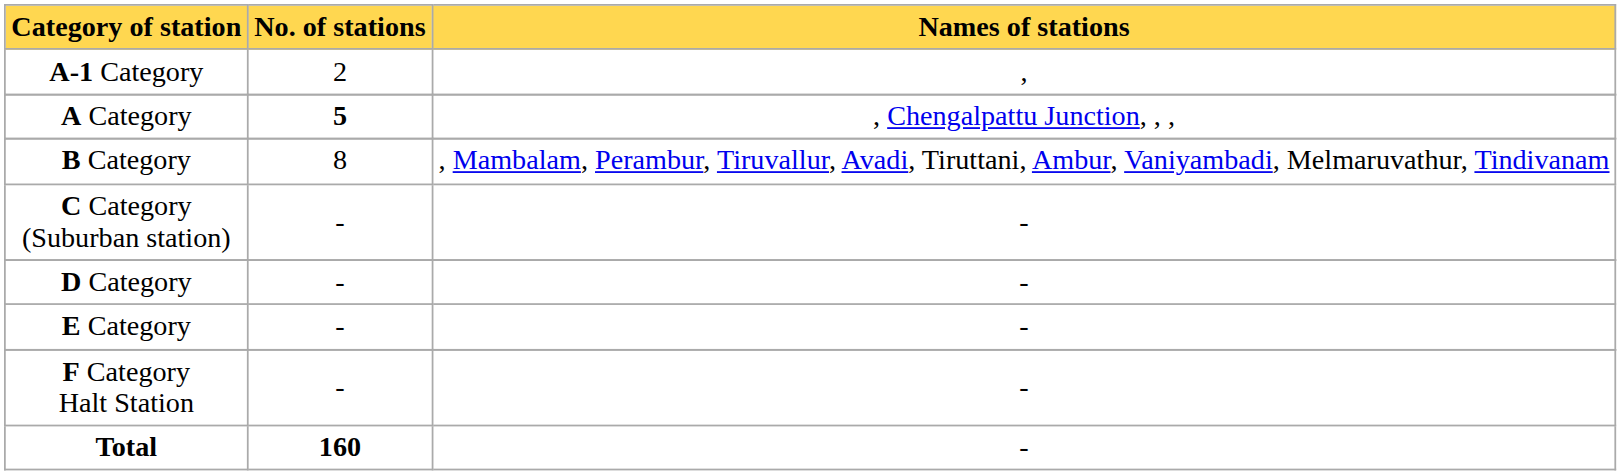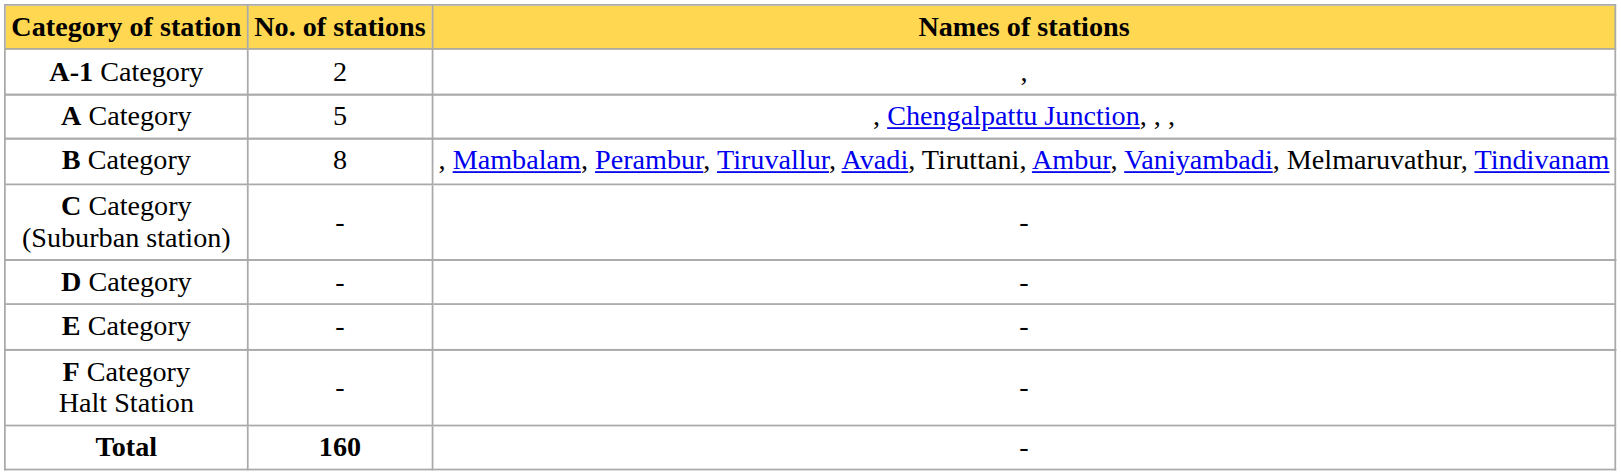A Category | No. of stations: bold -> normal
